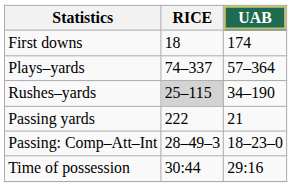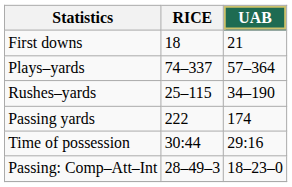First downs | UAB: 174 -> 21
Rushes–yards | RICE: lightgrey background -> no background
Passing yards | UAB: 21 -> 174
rows swapped: Passing: Comp–Att–Int <-> Time of possession
